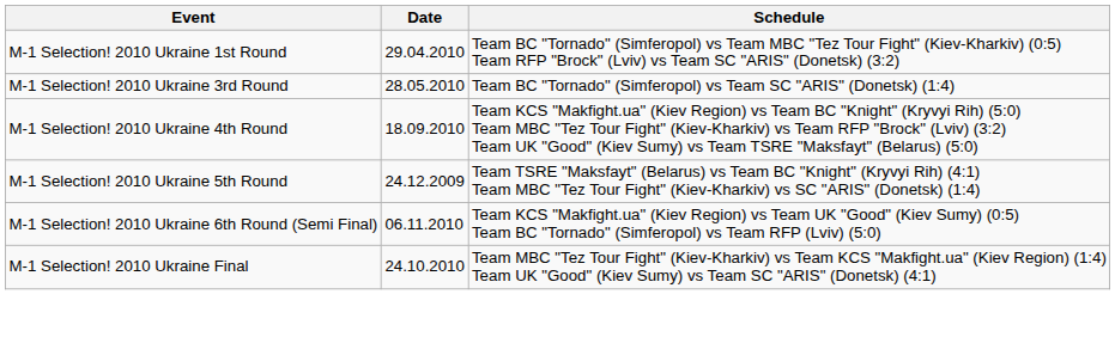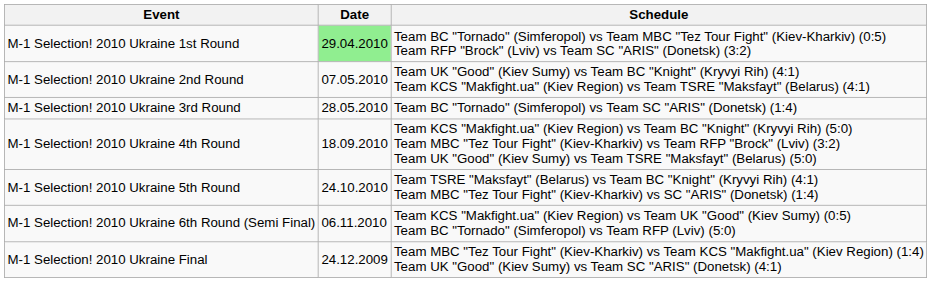M-1 Selection! 2010 Ukraine 1st Round | Date: no background -> lightgreen background
+ row: M-1 Selection! 2010 Ukraine 2nd Round | 07.05.2010 | Team UK "Good" (Kiev Sumy) vs Team BC "Knight" (Kryvyi Rih) (4:1) Team KCS "Makfight.ua" (Kiev Region) vs Team TSRE "Maksfayt" (Belarus) (4:1)
M-1 Selection! 2010 Ukraine 5th Round | Date: 24.12.2009 -> 24.10.2010
M-1 Selection! 2010 Ukraine Final | Date: 24.10.2010 -> 24.12.2009
